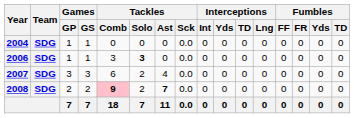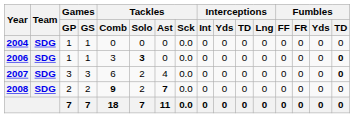2006 | Fumbles / TD: normal -> bold
2007 | Fumbles / TD: normal -> bold
2008 | Tackles / Comb: pink background -> no background
